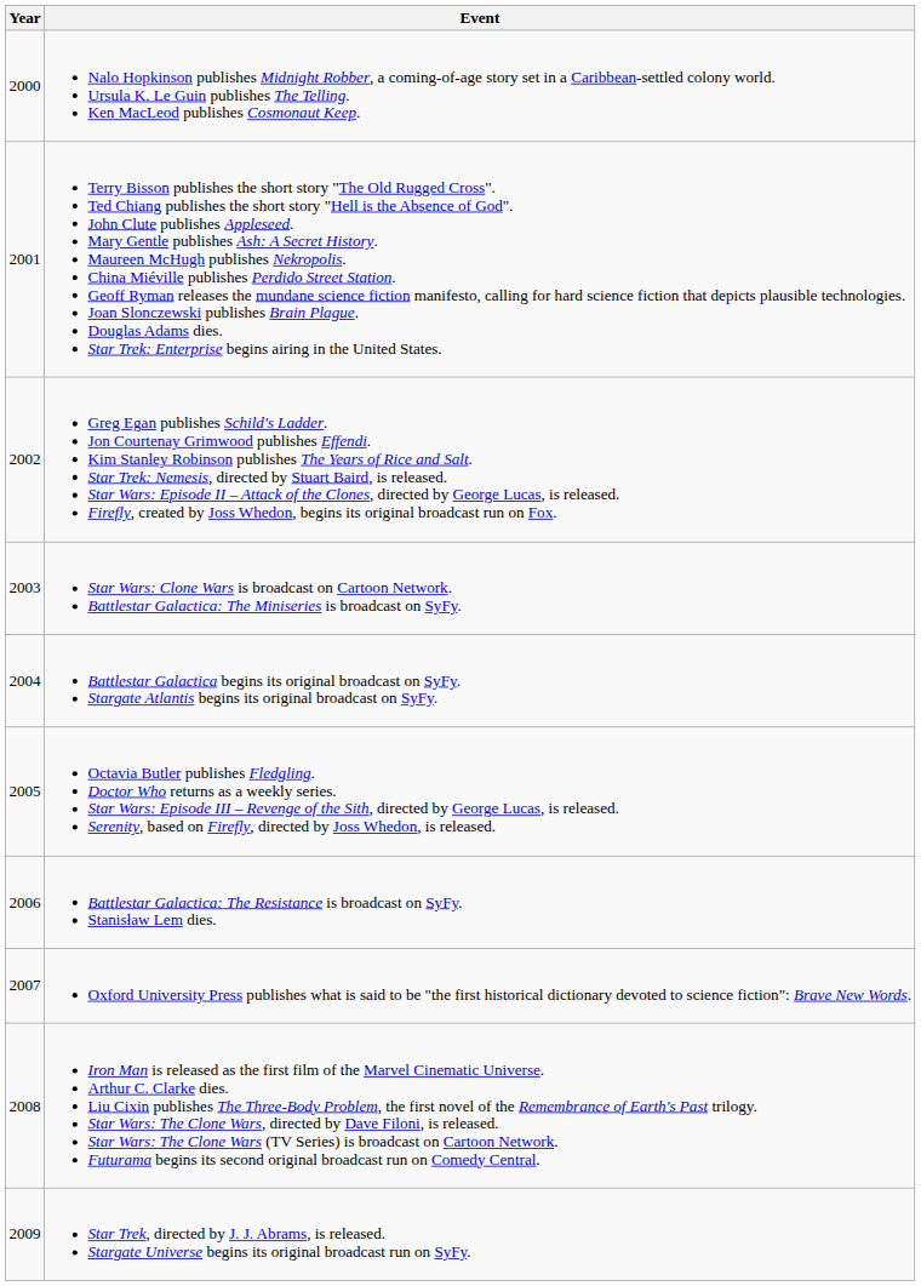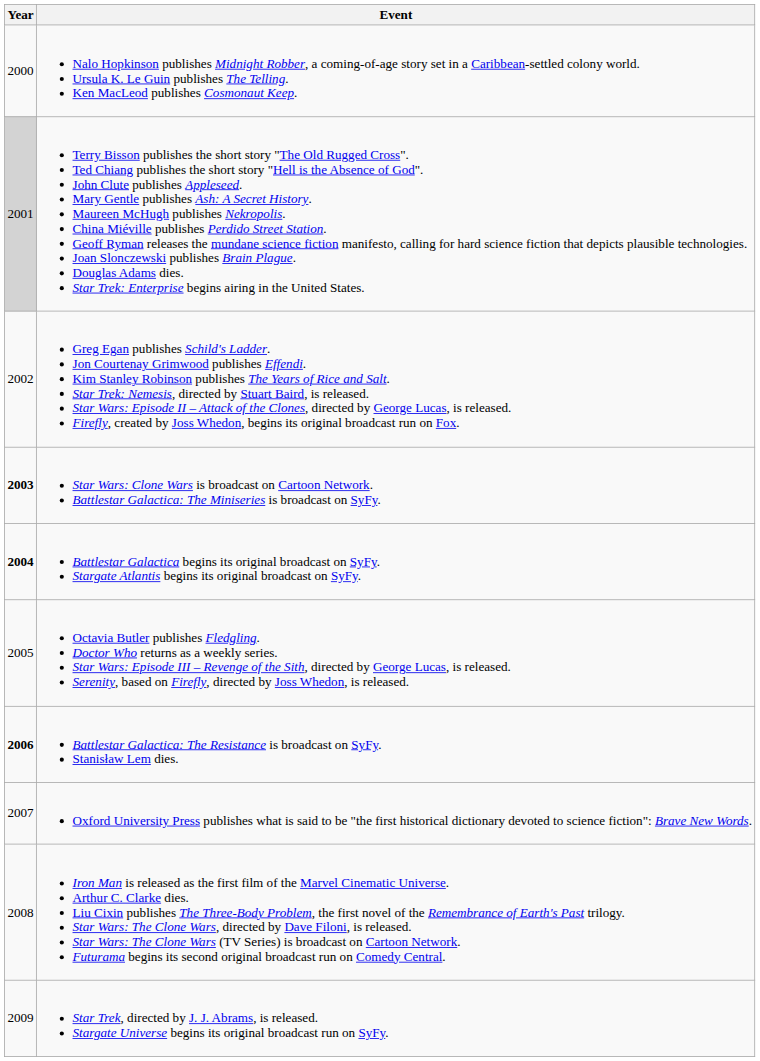row 3 | Year: no background -> lightgrey background
row 5 | Year: normal -> bold
row 6 | Year: normal -> bold
row 8 | Year: normal -> bold
